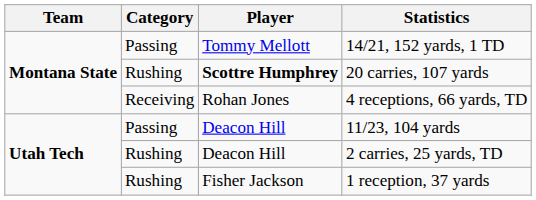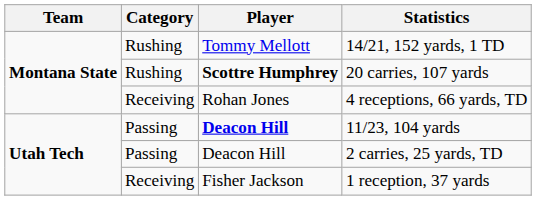14/21, 152 yards, 1 TD | Category: Passing -> Rushing
11/23, 104 yards | Player: normal -> bold
2 carries, 25 yards, TD | Category: Rushing -> Passing
1 reception, 37 yards | Category: Rushing -> Receiving
